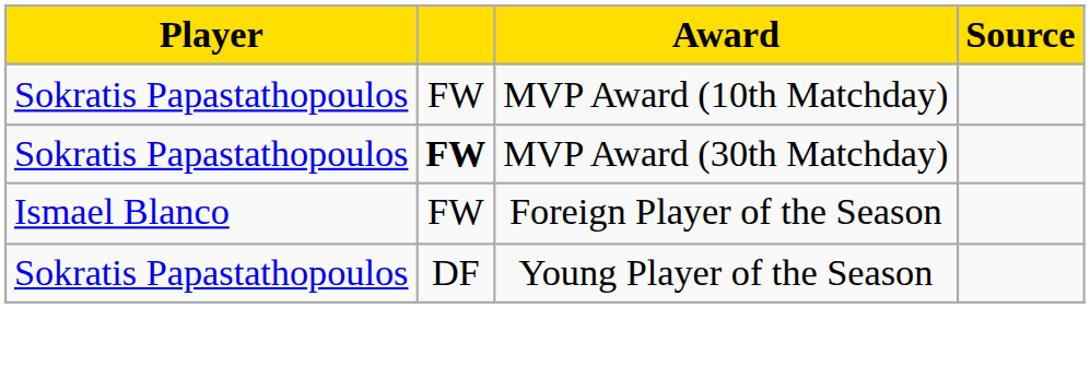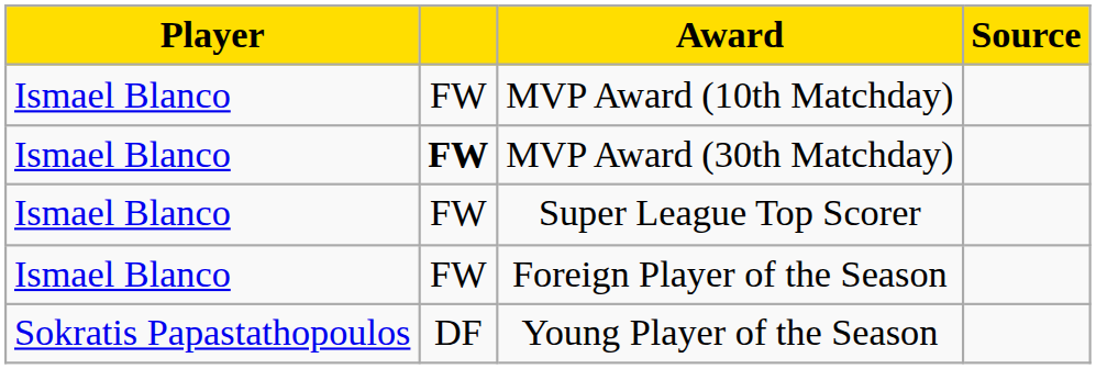MVP Award (10th Matchday) | Player: Sokratis Papastathopoulos -> Ismael Blanco
MVP Award (30th Matchday) | Player: Sokratis Papastathopoulos -> Ismael Blanco
+ row: Ismael Blanco | FW | Super League Top Scorer
